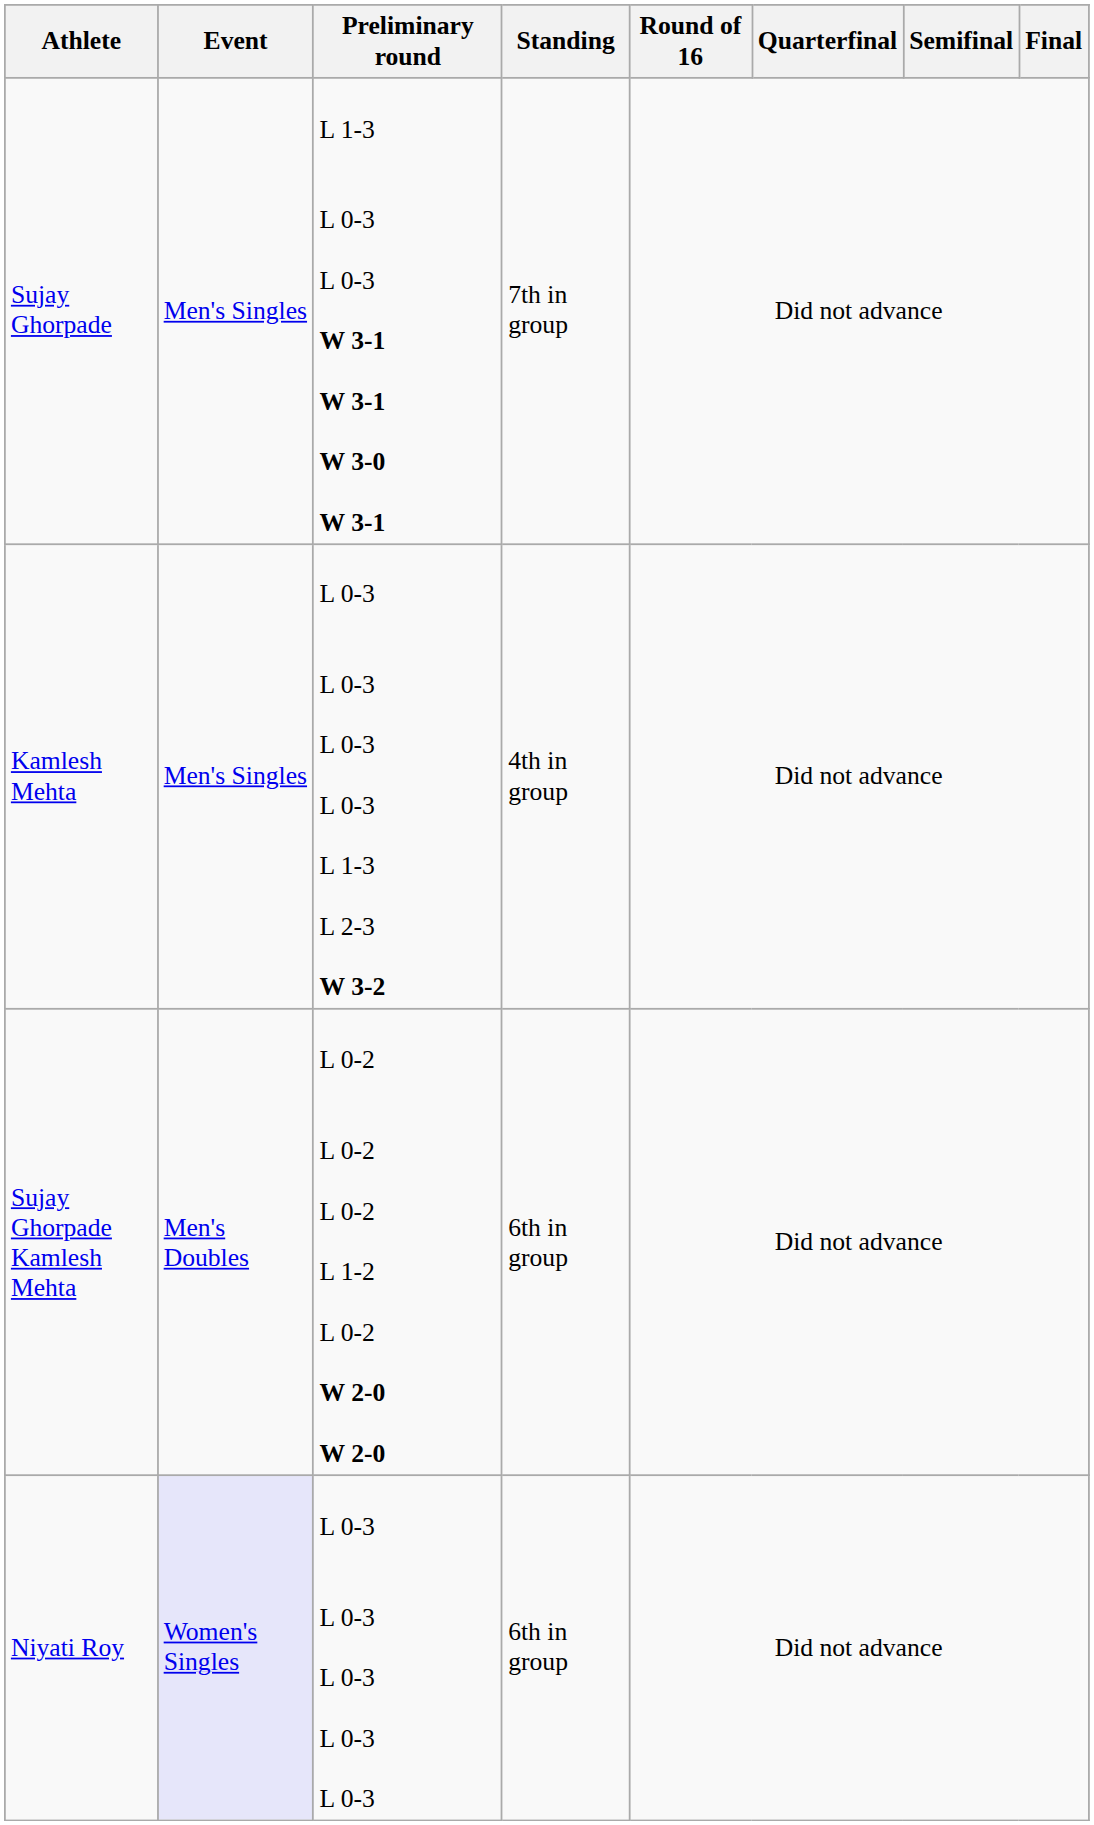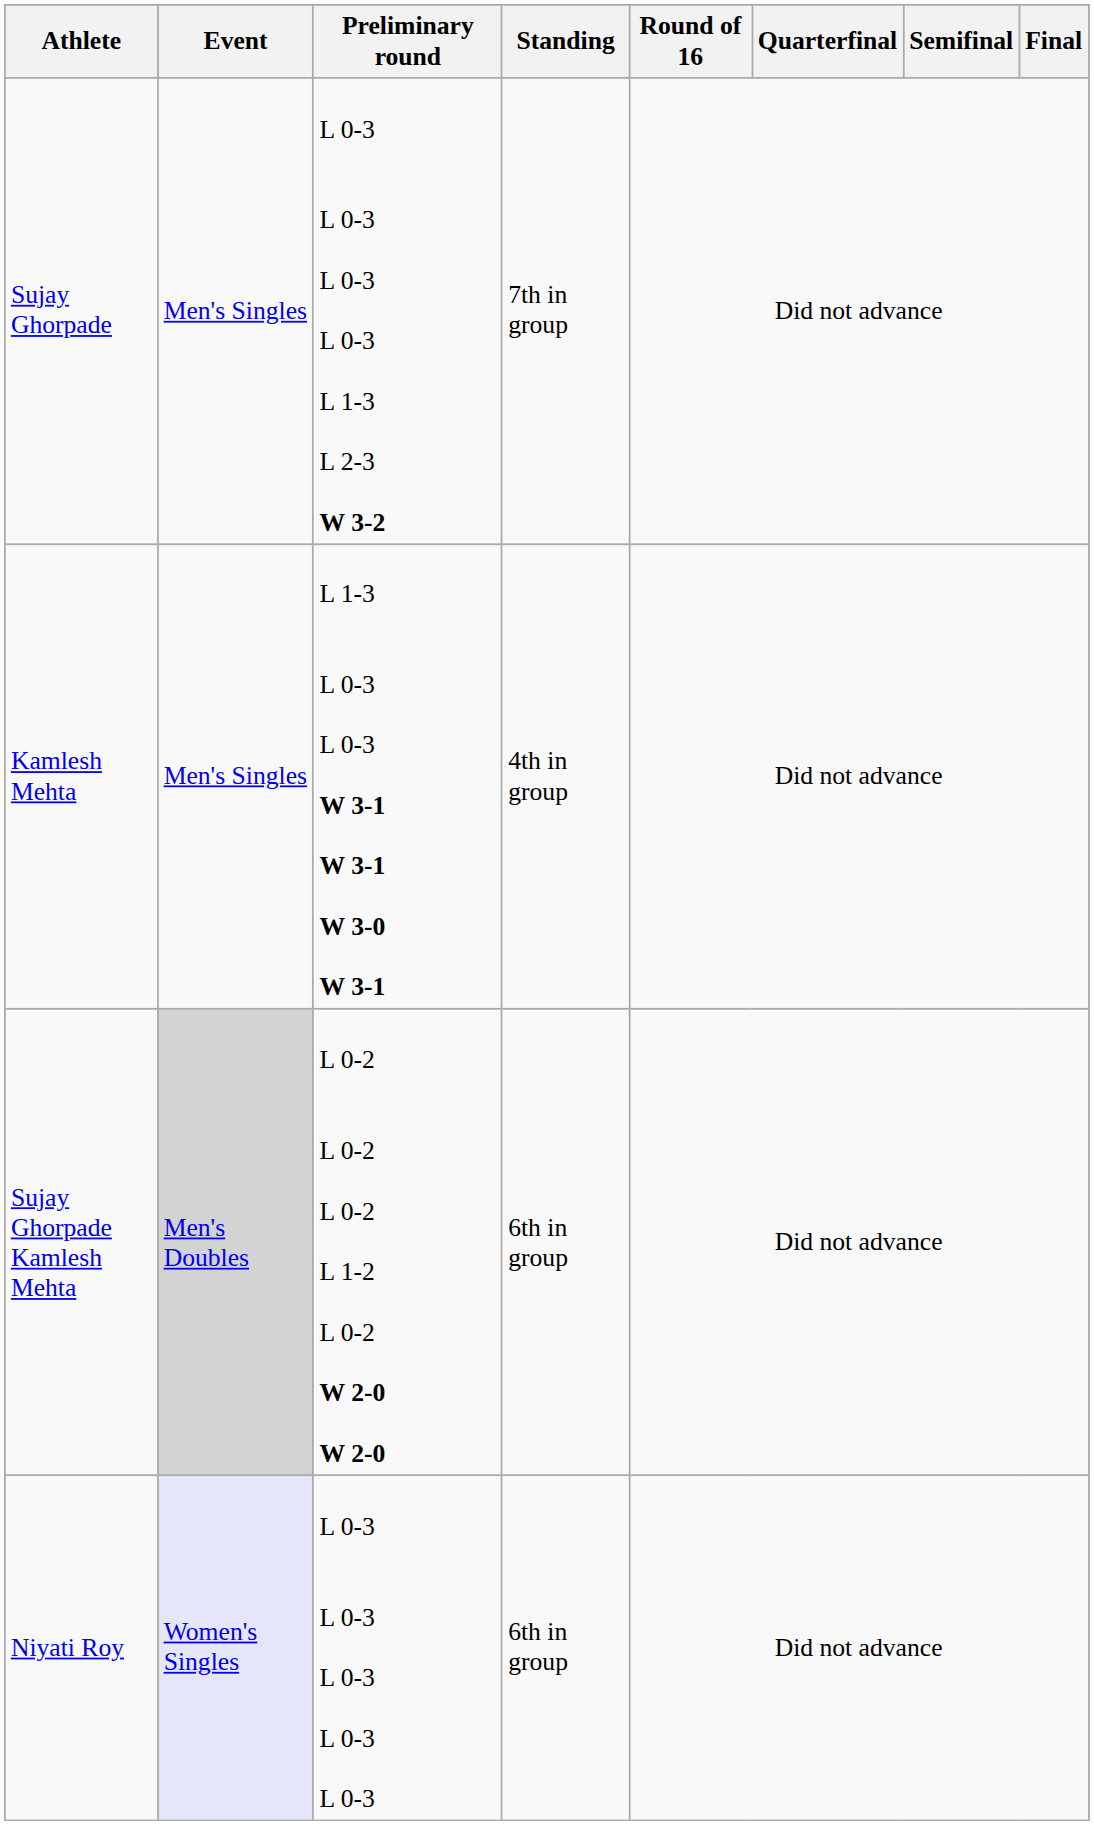Sujay Ghorpade | Preliminary round: L 1-3 L 0-3 L 0-3 W 3-1 W 3-1 W 3-0 W 3-1 -> L 0-3 L 0-3 L 0-3 L 0-3 L 1-3 L 2-3 W 3-2
Kamlesh Mehta | Preliminary round: L 0-3 L 0-3 L 0-3 L 0-3 L 1-3 L 2-3 W 3-2 -> L 1-3 L 0-3 L 0-3 W 3-1 W 3-1 W 3-0 W 3-1
Sujay Ghorpade Kamlesh Mehta | Event: no background -> lightgrey background
